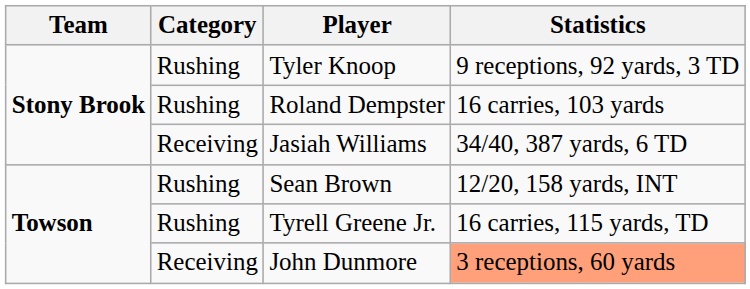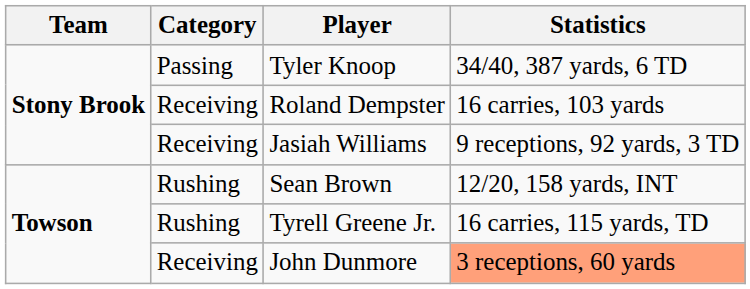Tyler Knoop | Category: Rushing -> Passing
Tyler Knoop | Statistics: 9 receptions, 92 yards, 3 TD -> 34/40, 387 yards, 6 TD
Roland Dempster | Category: Rushing -> Receiving
Jasiah Williams | Statistics: 34/40, 387 yards, 6 TD -> 9 receptions, 92 yards, 3 TD
